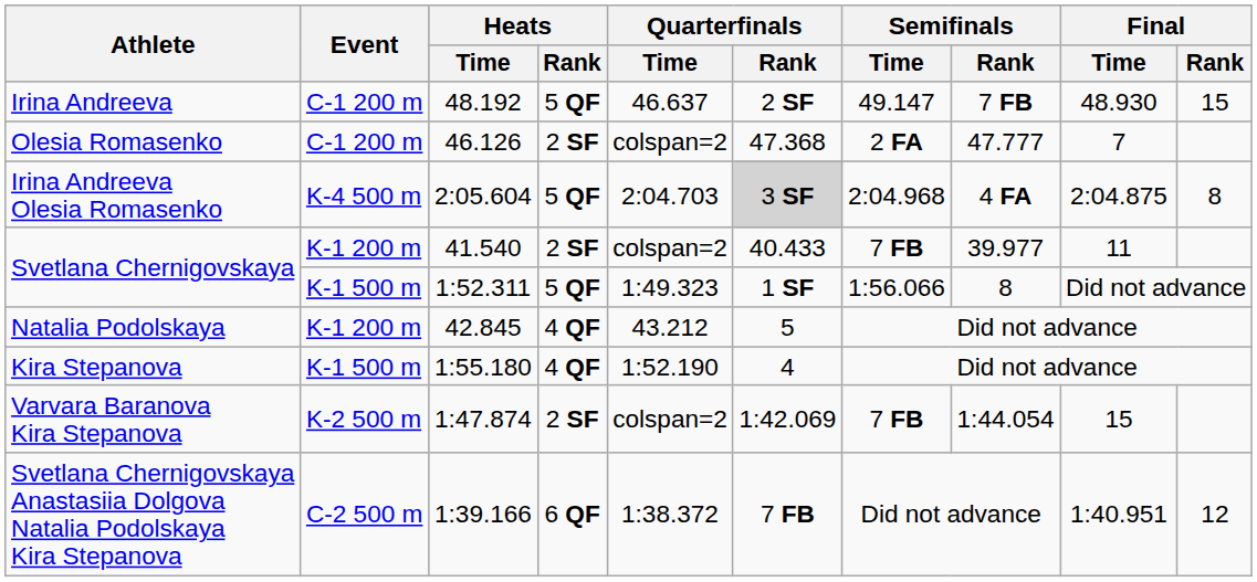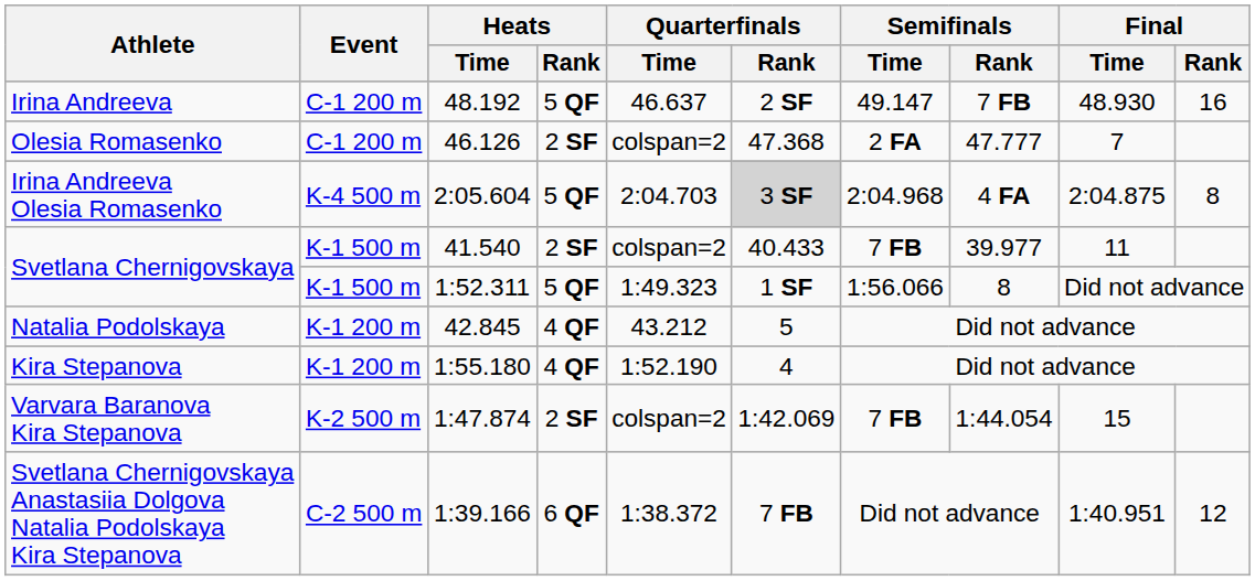48.192 | Final / Rank: 15 -> 16
41.540 | Event: K-1 200 m -> K-1 500 m
1:55.180 | Event: K-1 500 m -> K-1 200 m
